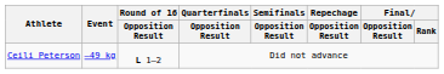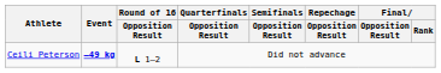Ceili Peterson | Event: normal -> bold
